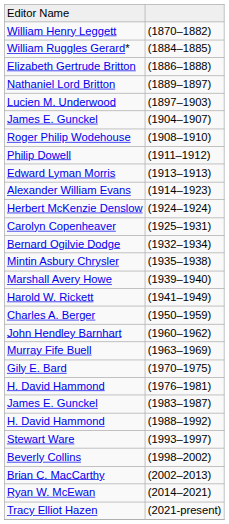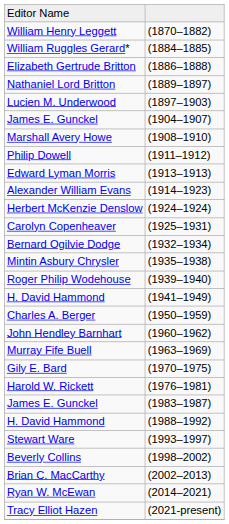row 8 | column 1: Roger Philip Wodehouse -> Marshall Avery Howe
row 16 | column 1: Marshall Avery Howe -> Roger Philip Wodehouse
row 17 | column 1: Harold W. Rickett -> H. David Hammond
row 22 | column 1: H. David Hammond -> Harold W. Rickett
